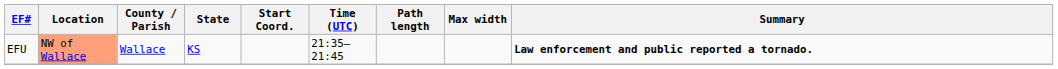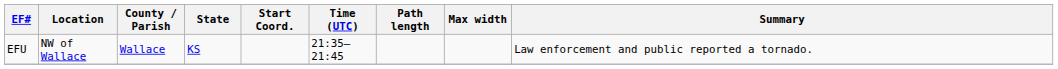EFU | Location: lightsalmon background -> no background
EFU | Summary: bold -> normal
